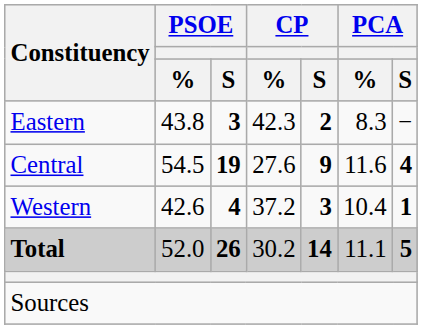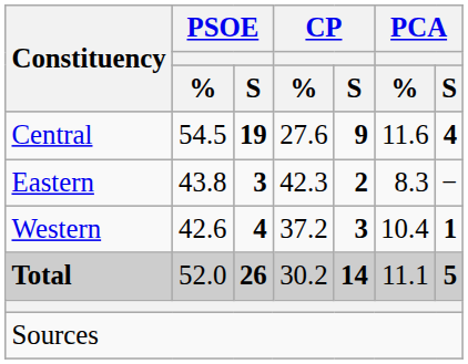rows swapped: Central <-> Eastern
